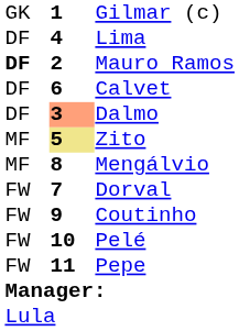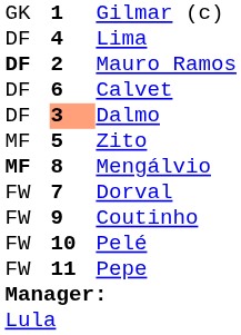Zito | column 2: khaki background -> no background
Mengálvio | column 1: normal -> bold
